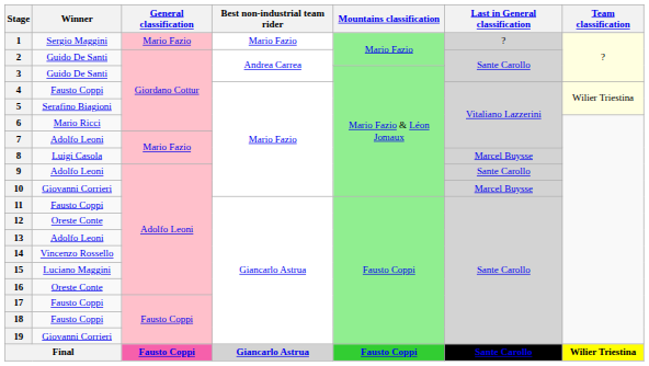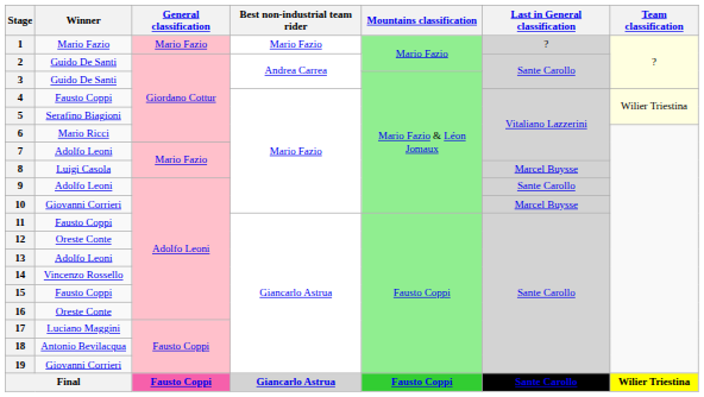1 | Winner: Sergio Maggini -> Mario Fazio
15 | Winner: Luciano Maggini -> Fausto Coppi
17 | Winner: Fausto Coppi -> Luciano Maggini
18 | Winner: Fausto Coppi -> Antonio Bevilacqua
